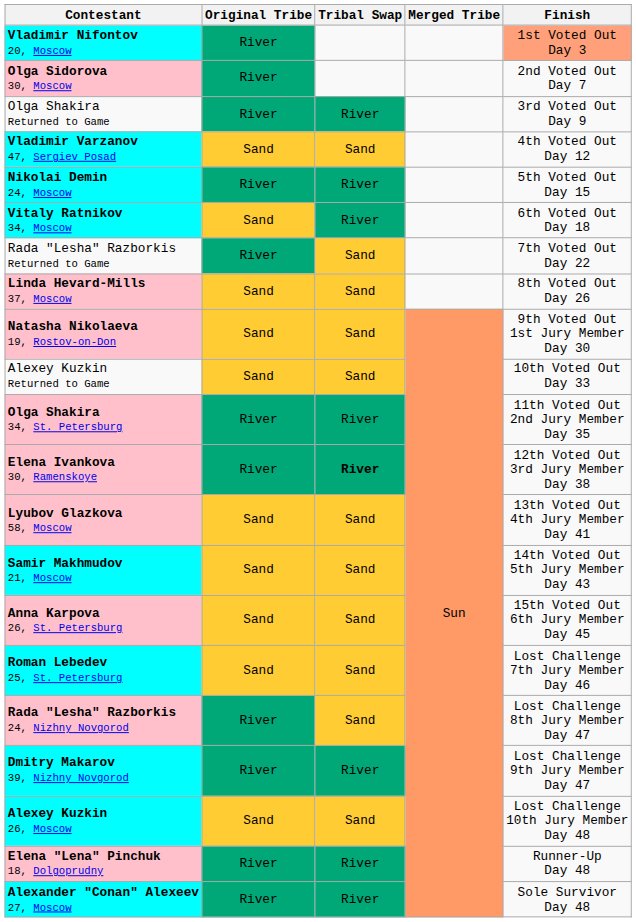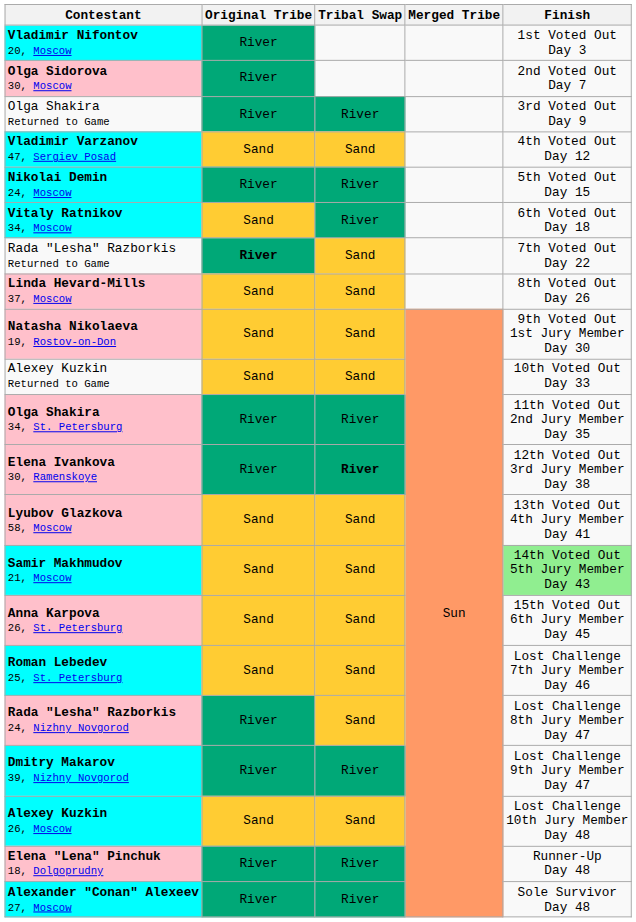Vladimir Nifontov 20, Moscow | Finish: lightsalmon background -> no background
Rada "Lesha" Razborkis Returned to Game | Original Tribe: normal -> bold
Samir Makhmudov 21, Moscow | Finish: no background -> lightgreen background
